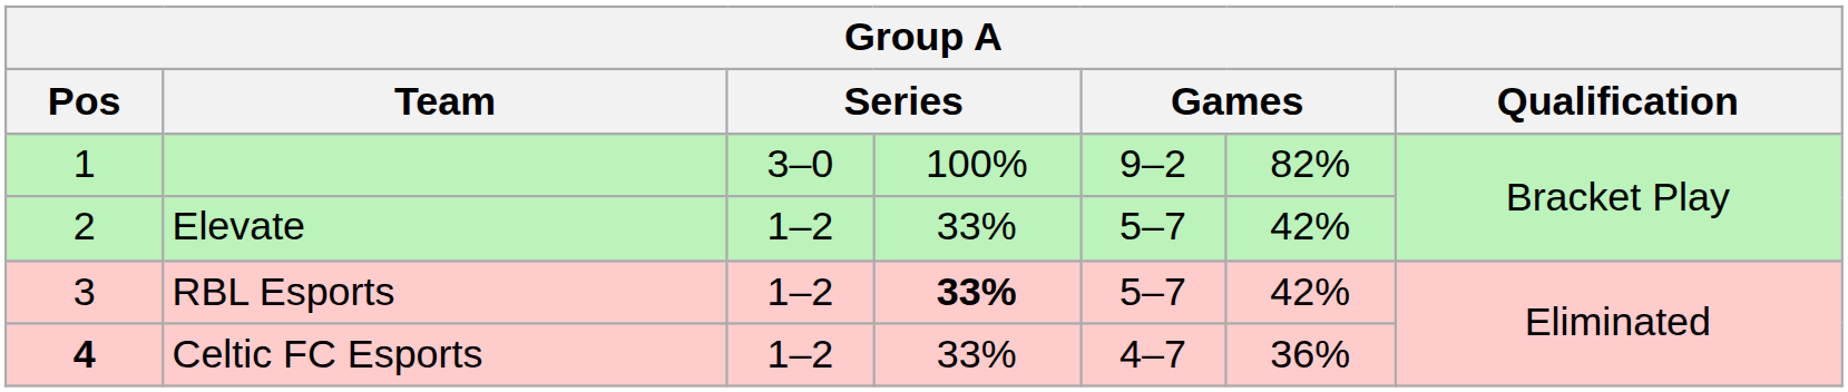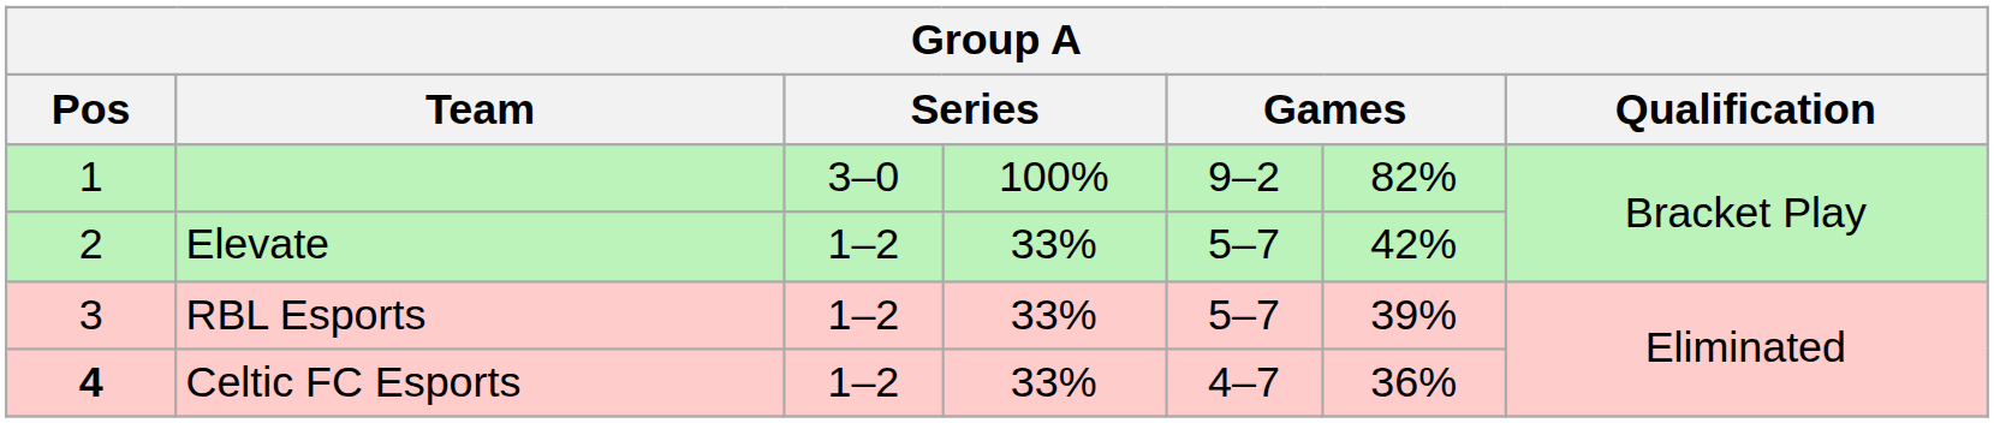RBL Esports | column 4: bold -> normal
RBL Esports | column 6: 42% -> 39%
